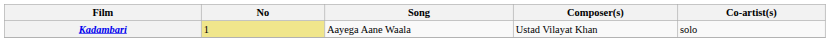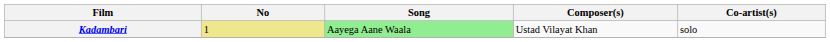Kadambari | Song: no background -> lightgreen background
